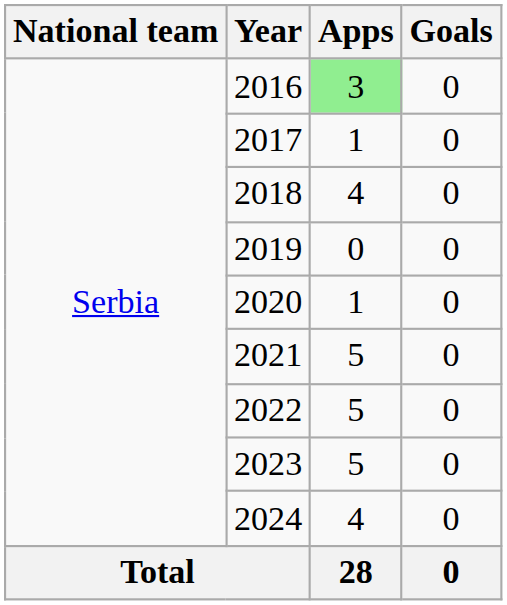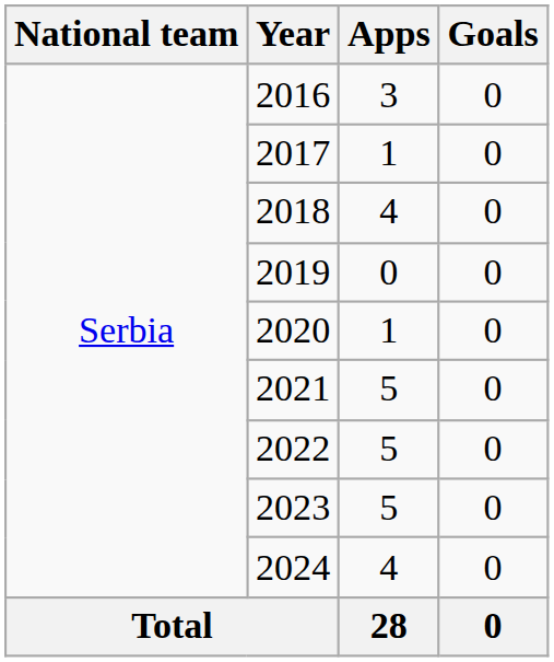2016 | Apps: lightgreen background -> no background
